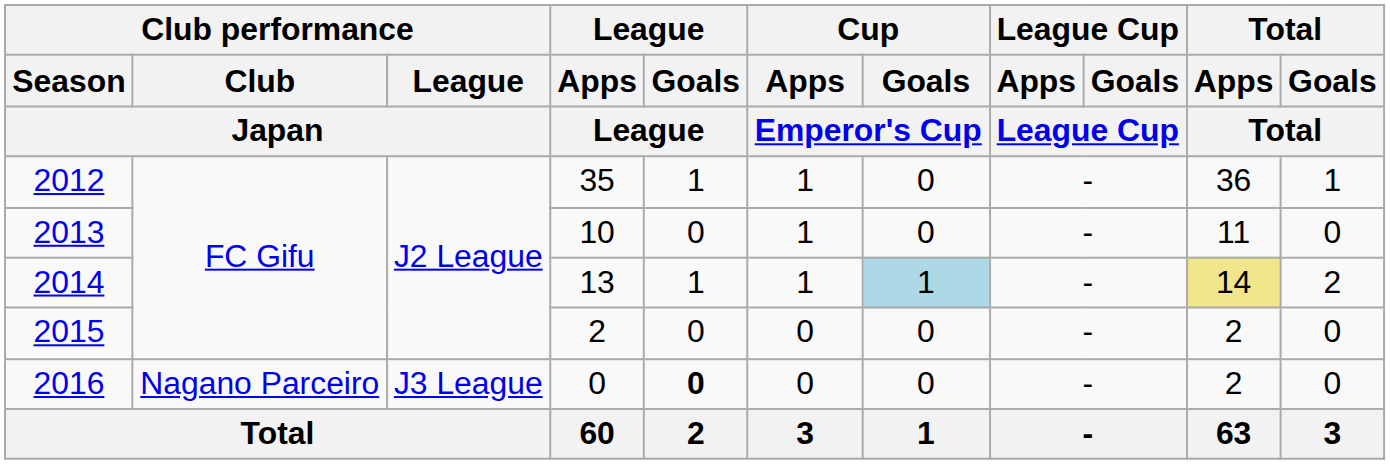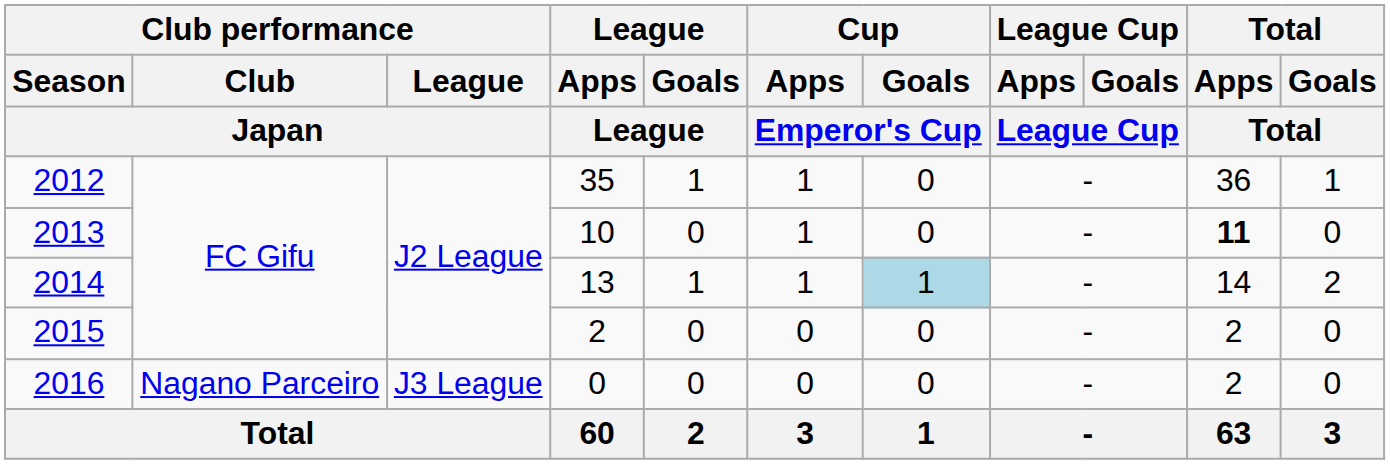2013 | Total / Apps / Total: normal -> bold
2014 | Total / Apps / Total: khaki background -> no background
2016 | League / Goals / League: bold -> normal
